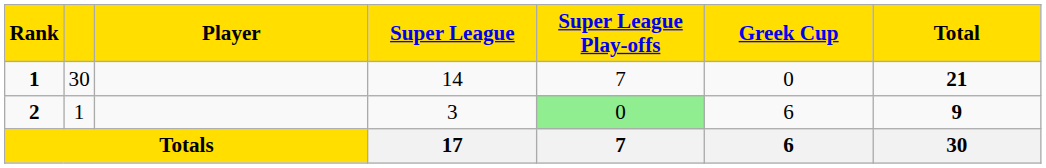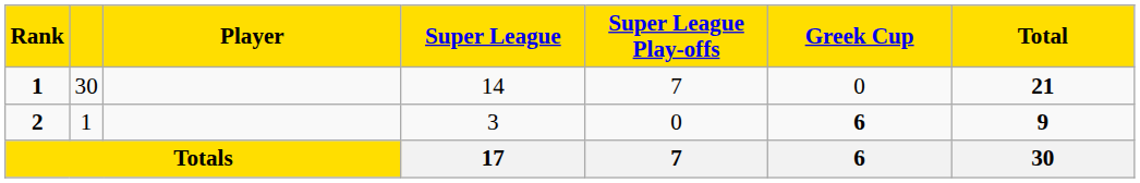2 | Super League Play-offs: lightgreen background -> no background
2 | Greek Cup: normal -> bold
